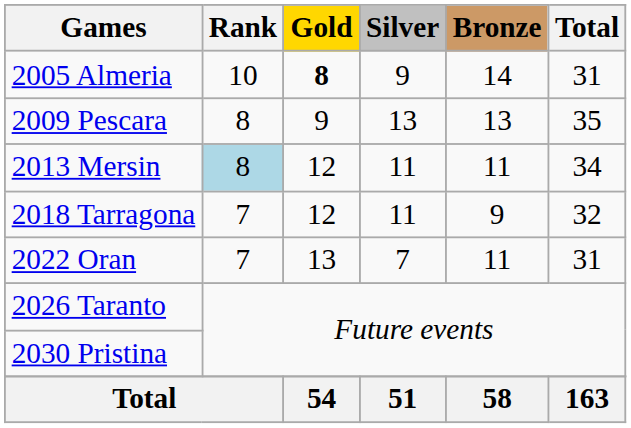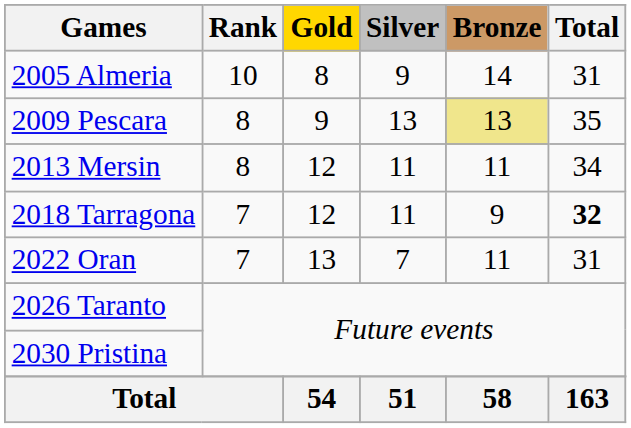2005 Almeria | Gold: bold -> normal
2009 Pescara | Bronze: no background -> khaki background
2013 Mersin | Rank: lightblue background -> no background
2018 Tarragona | Total: normal -> bold
